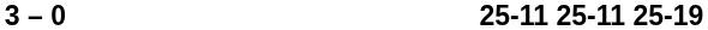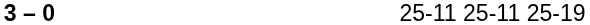row 1 | column 2: bold -> normal
